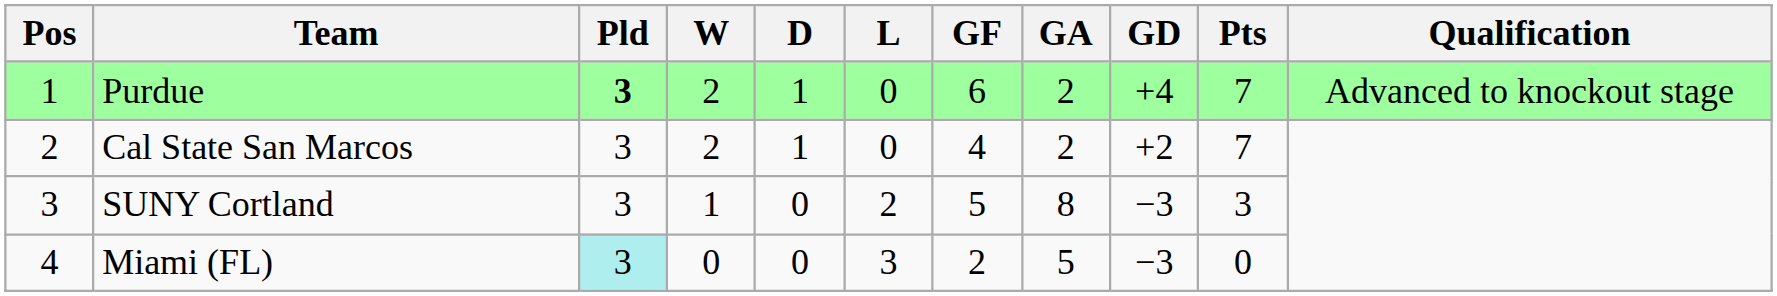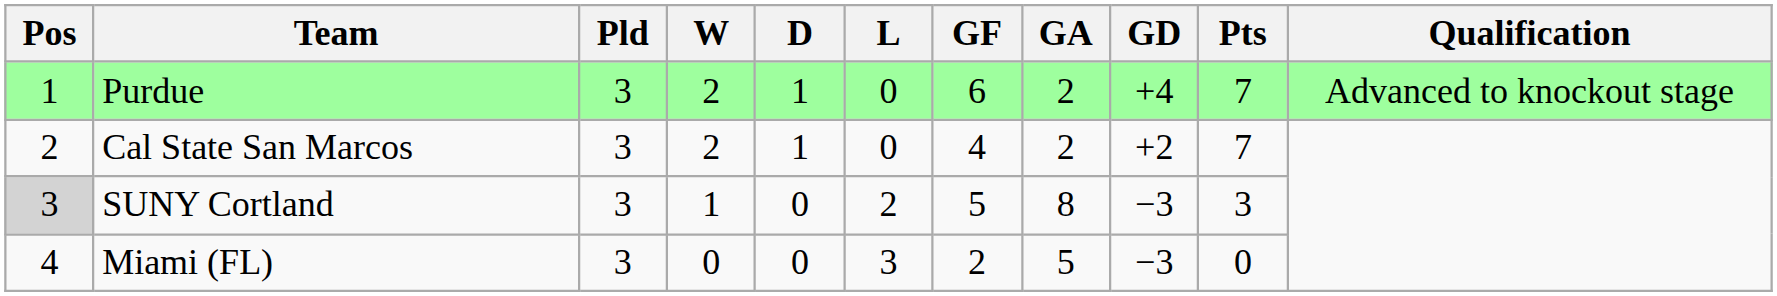Purdue | Pld: bold -> normal
SUNY Cortland | Pos: no background -> lightgrey background
Miami (FL) | Pld: paleturquoise background -> no background
